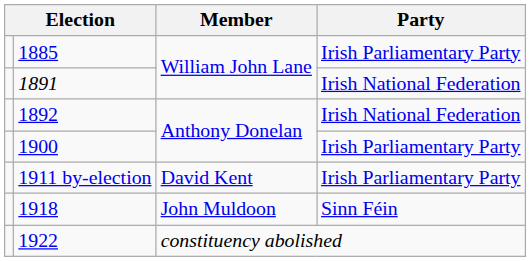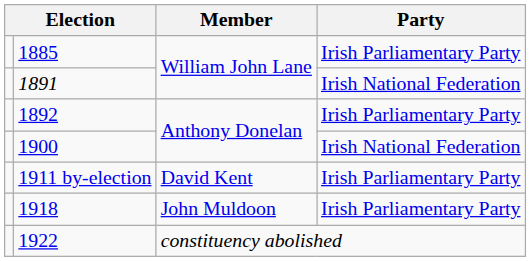1892 | Party: Irish National Federation -> Irish Parliamentary Party
1900 | Party: Irish Parliamentary Party -> Irish National Federation
1918 | Party: Sinn Féin -> Irish Parliamentary Party
